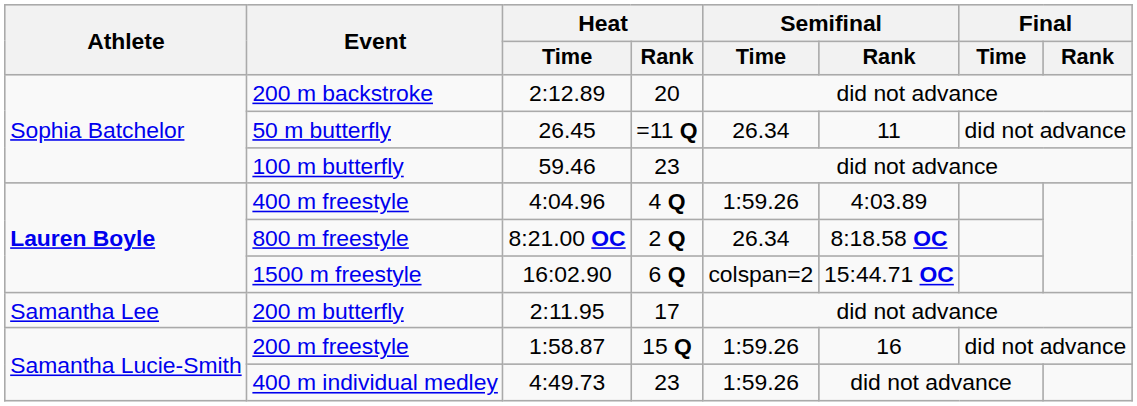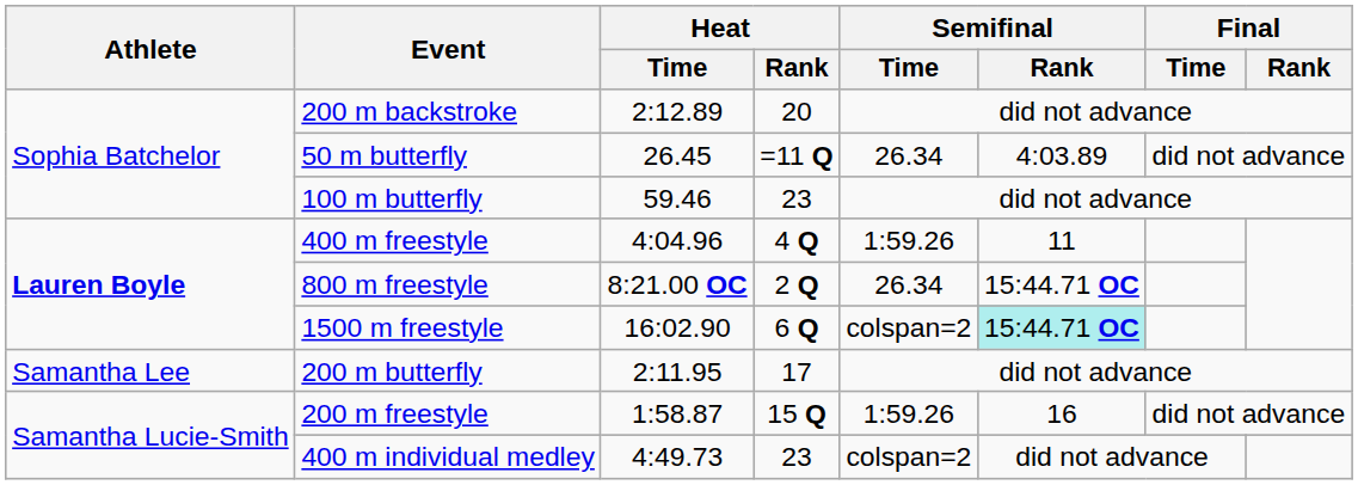50 m butterfly | Semifinal / Rank: 11 -> 4:03.89
400 m freestyle | Semifinal / Rank: 4:03.89 -> 11
800 m freestyle | Semifinal / Rank: 8:18.58 OC -> 15:44.71 OC
1500 m freestyle | Semifinal / Rank: no background -> paleturquoise background
400 m individual medley | Semifinal / Time: 1:59.26 -> colspan=2
